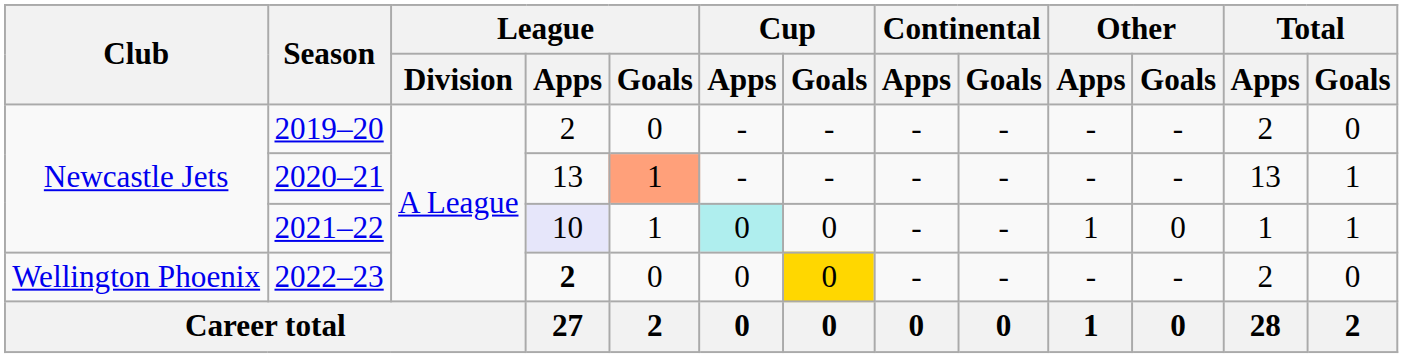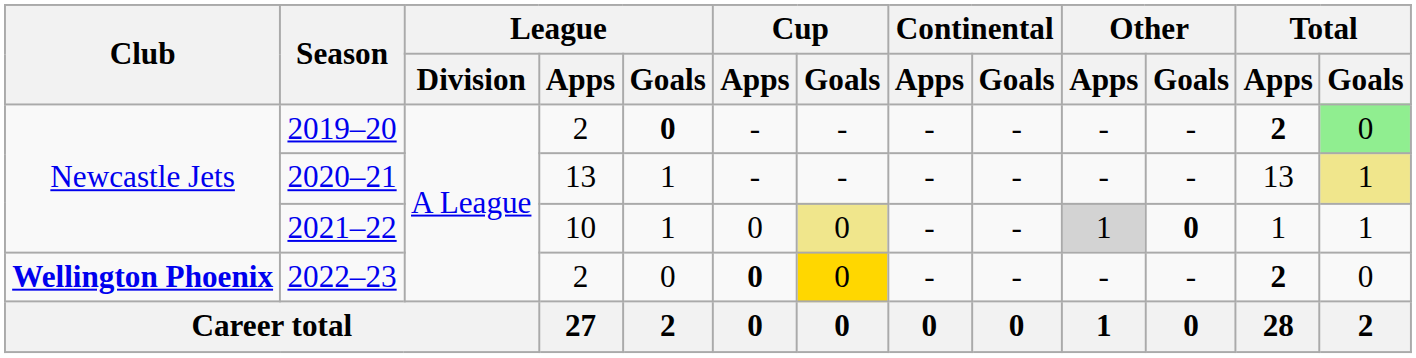2019–20 | League / Goals: normal -> bold
2019–20 | Total / Apps: normal -> bold
2019–20 | Total / Goals: no background -> lightgreen background
2020–21 | League / Goals: lightsalmon background -> no background
2020–21 | Total / Goals: no background -> khaki background
2021–22 | League / Apps: lavender background -> no background
2021–22 | Cup / Apps: paleturquoise background -> no background
2021–22 | Cup / Goals: no background -> khaki background
2021–22 | Other / Apps: no background -> lightgrey background
2021–22 | Other / Goals: normal -> bold
2022–23 | Club: normal -> bold
2022–23 | League / Apps: bold -> normal
2022–23 | Cup / Apps: normal -> bold
2022–23 | Total / Apps: normal -> bold
